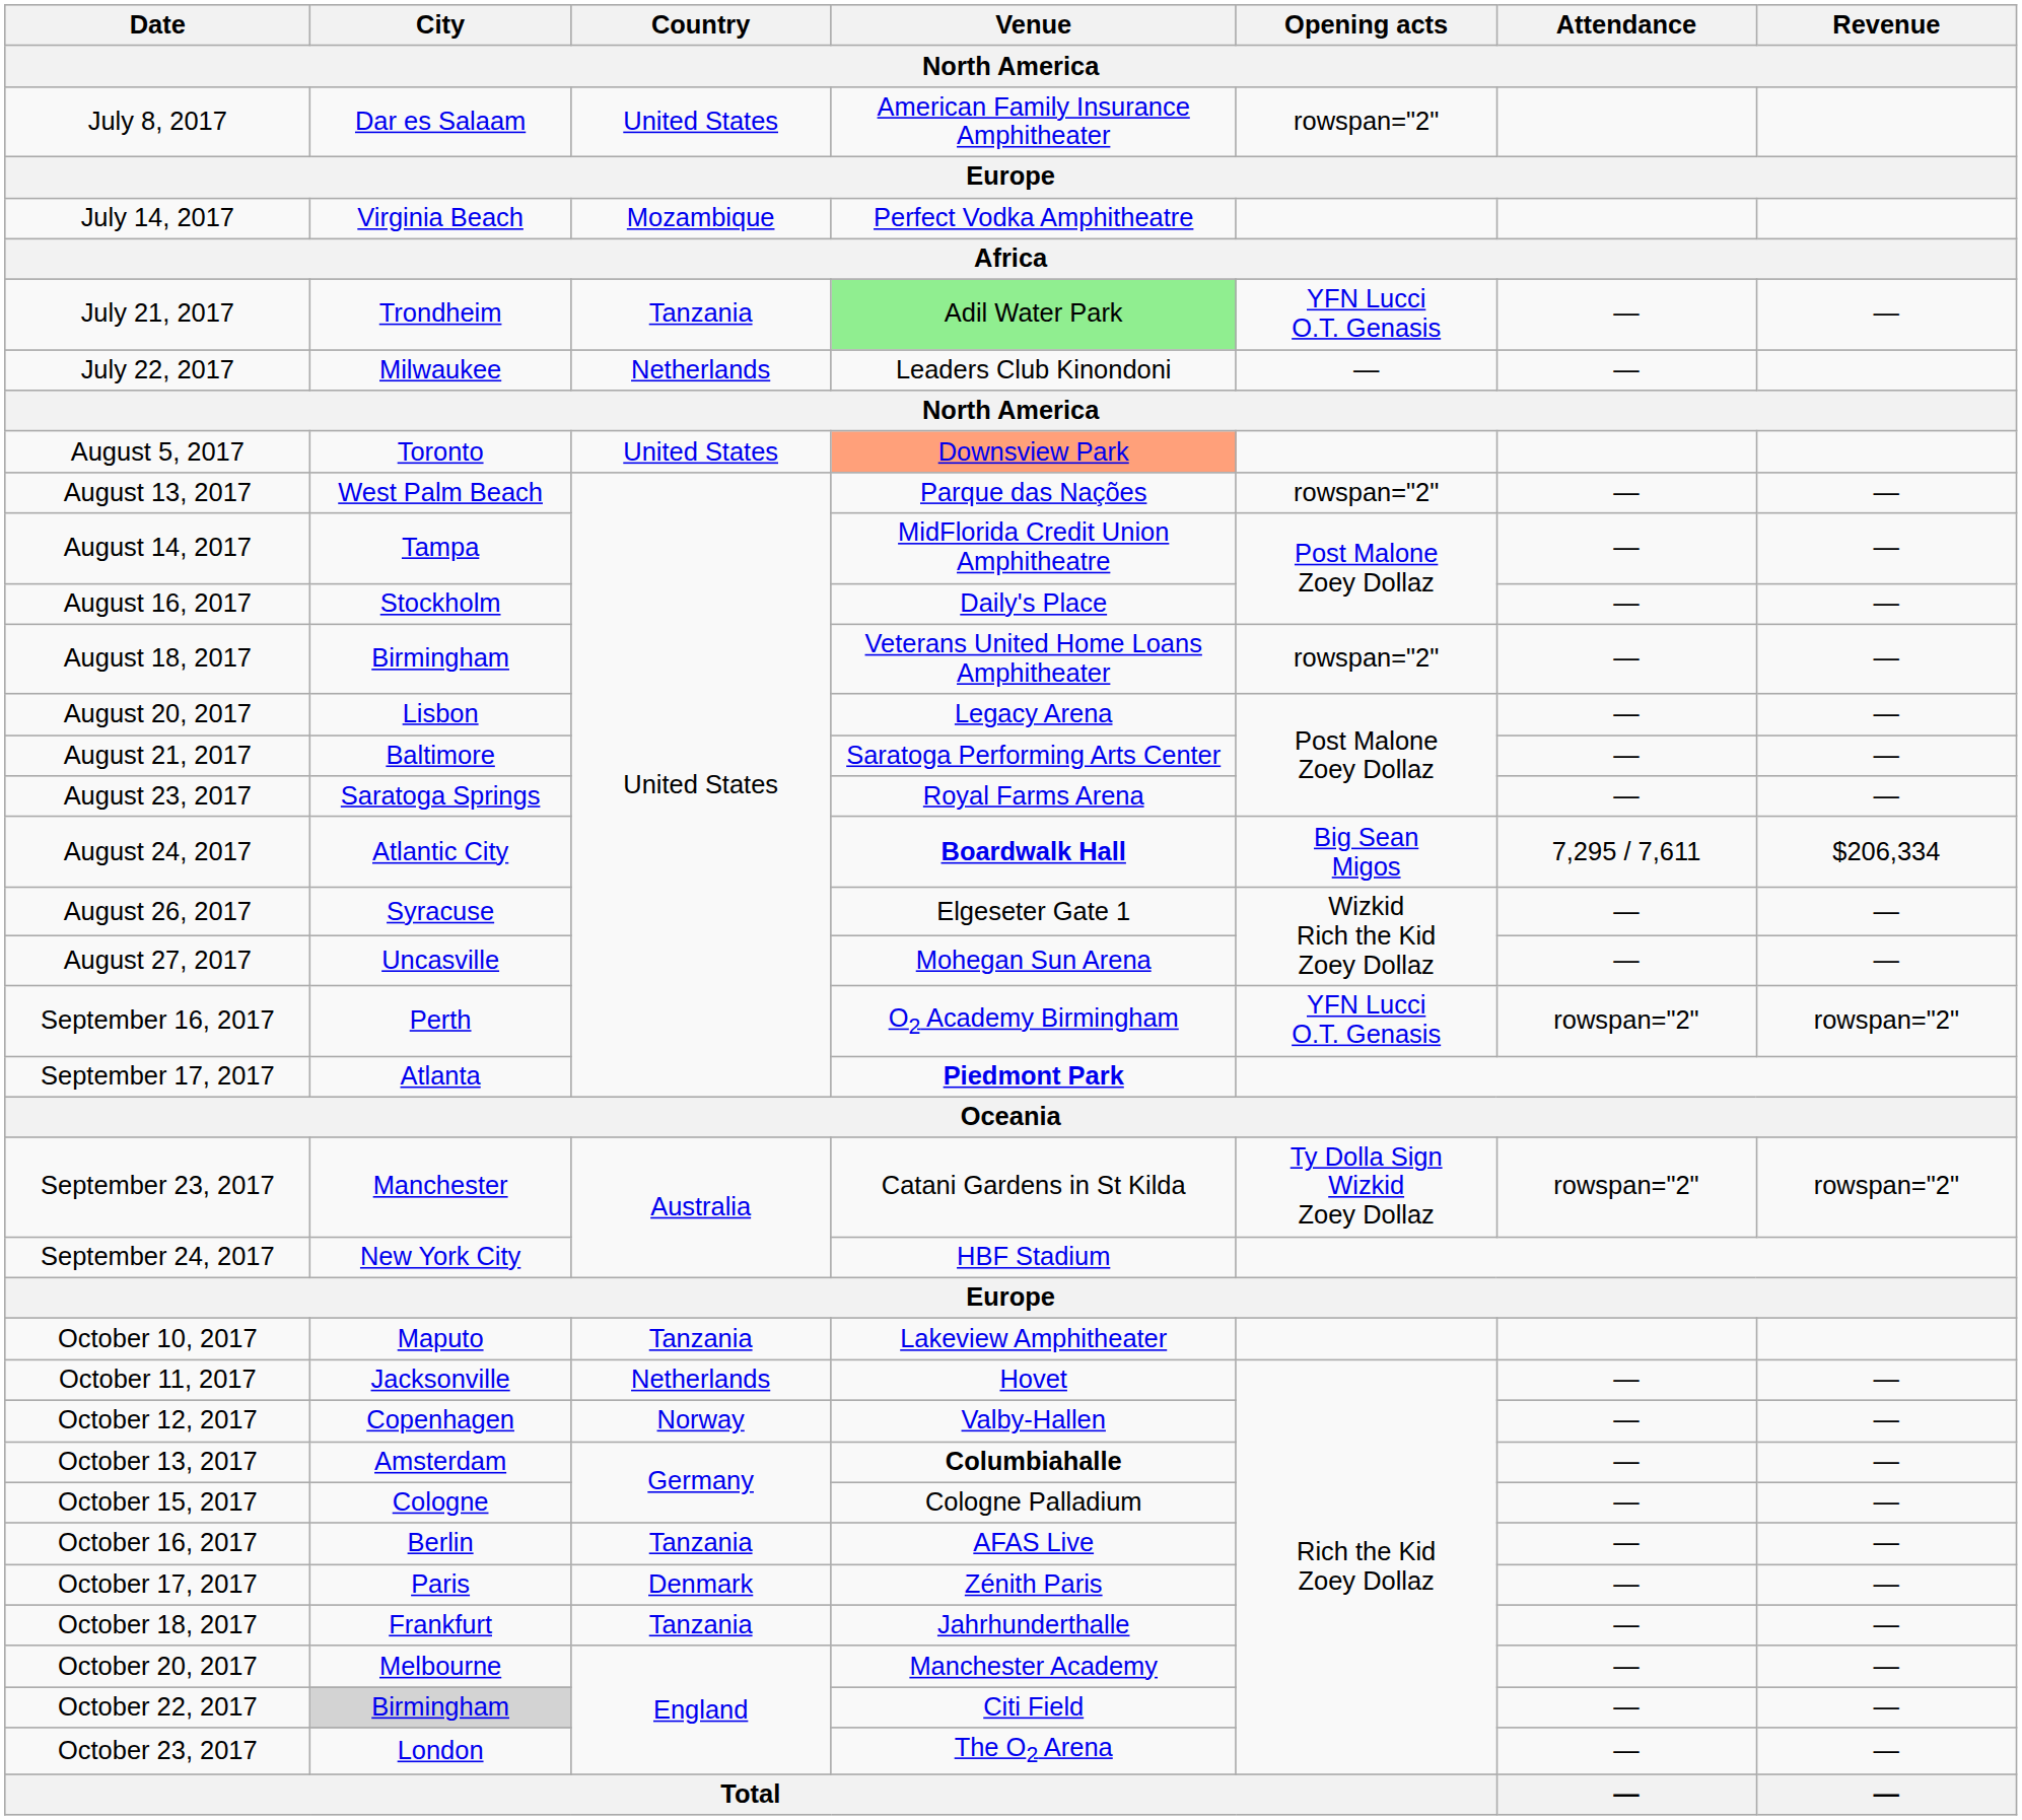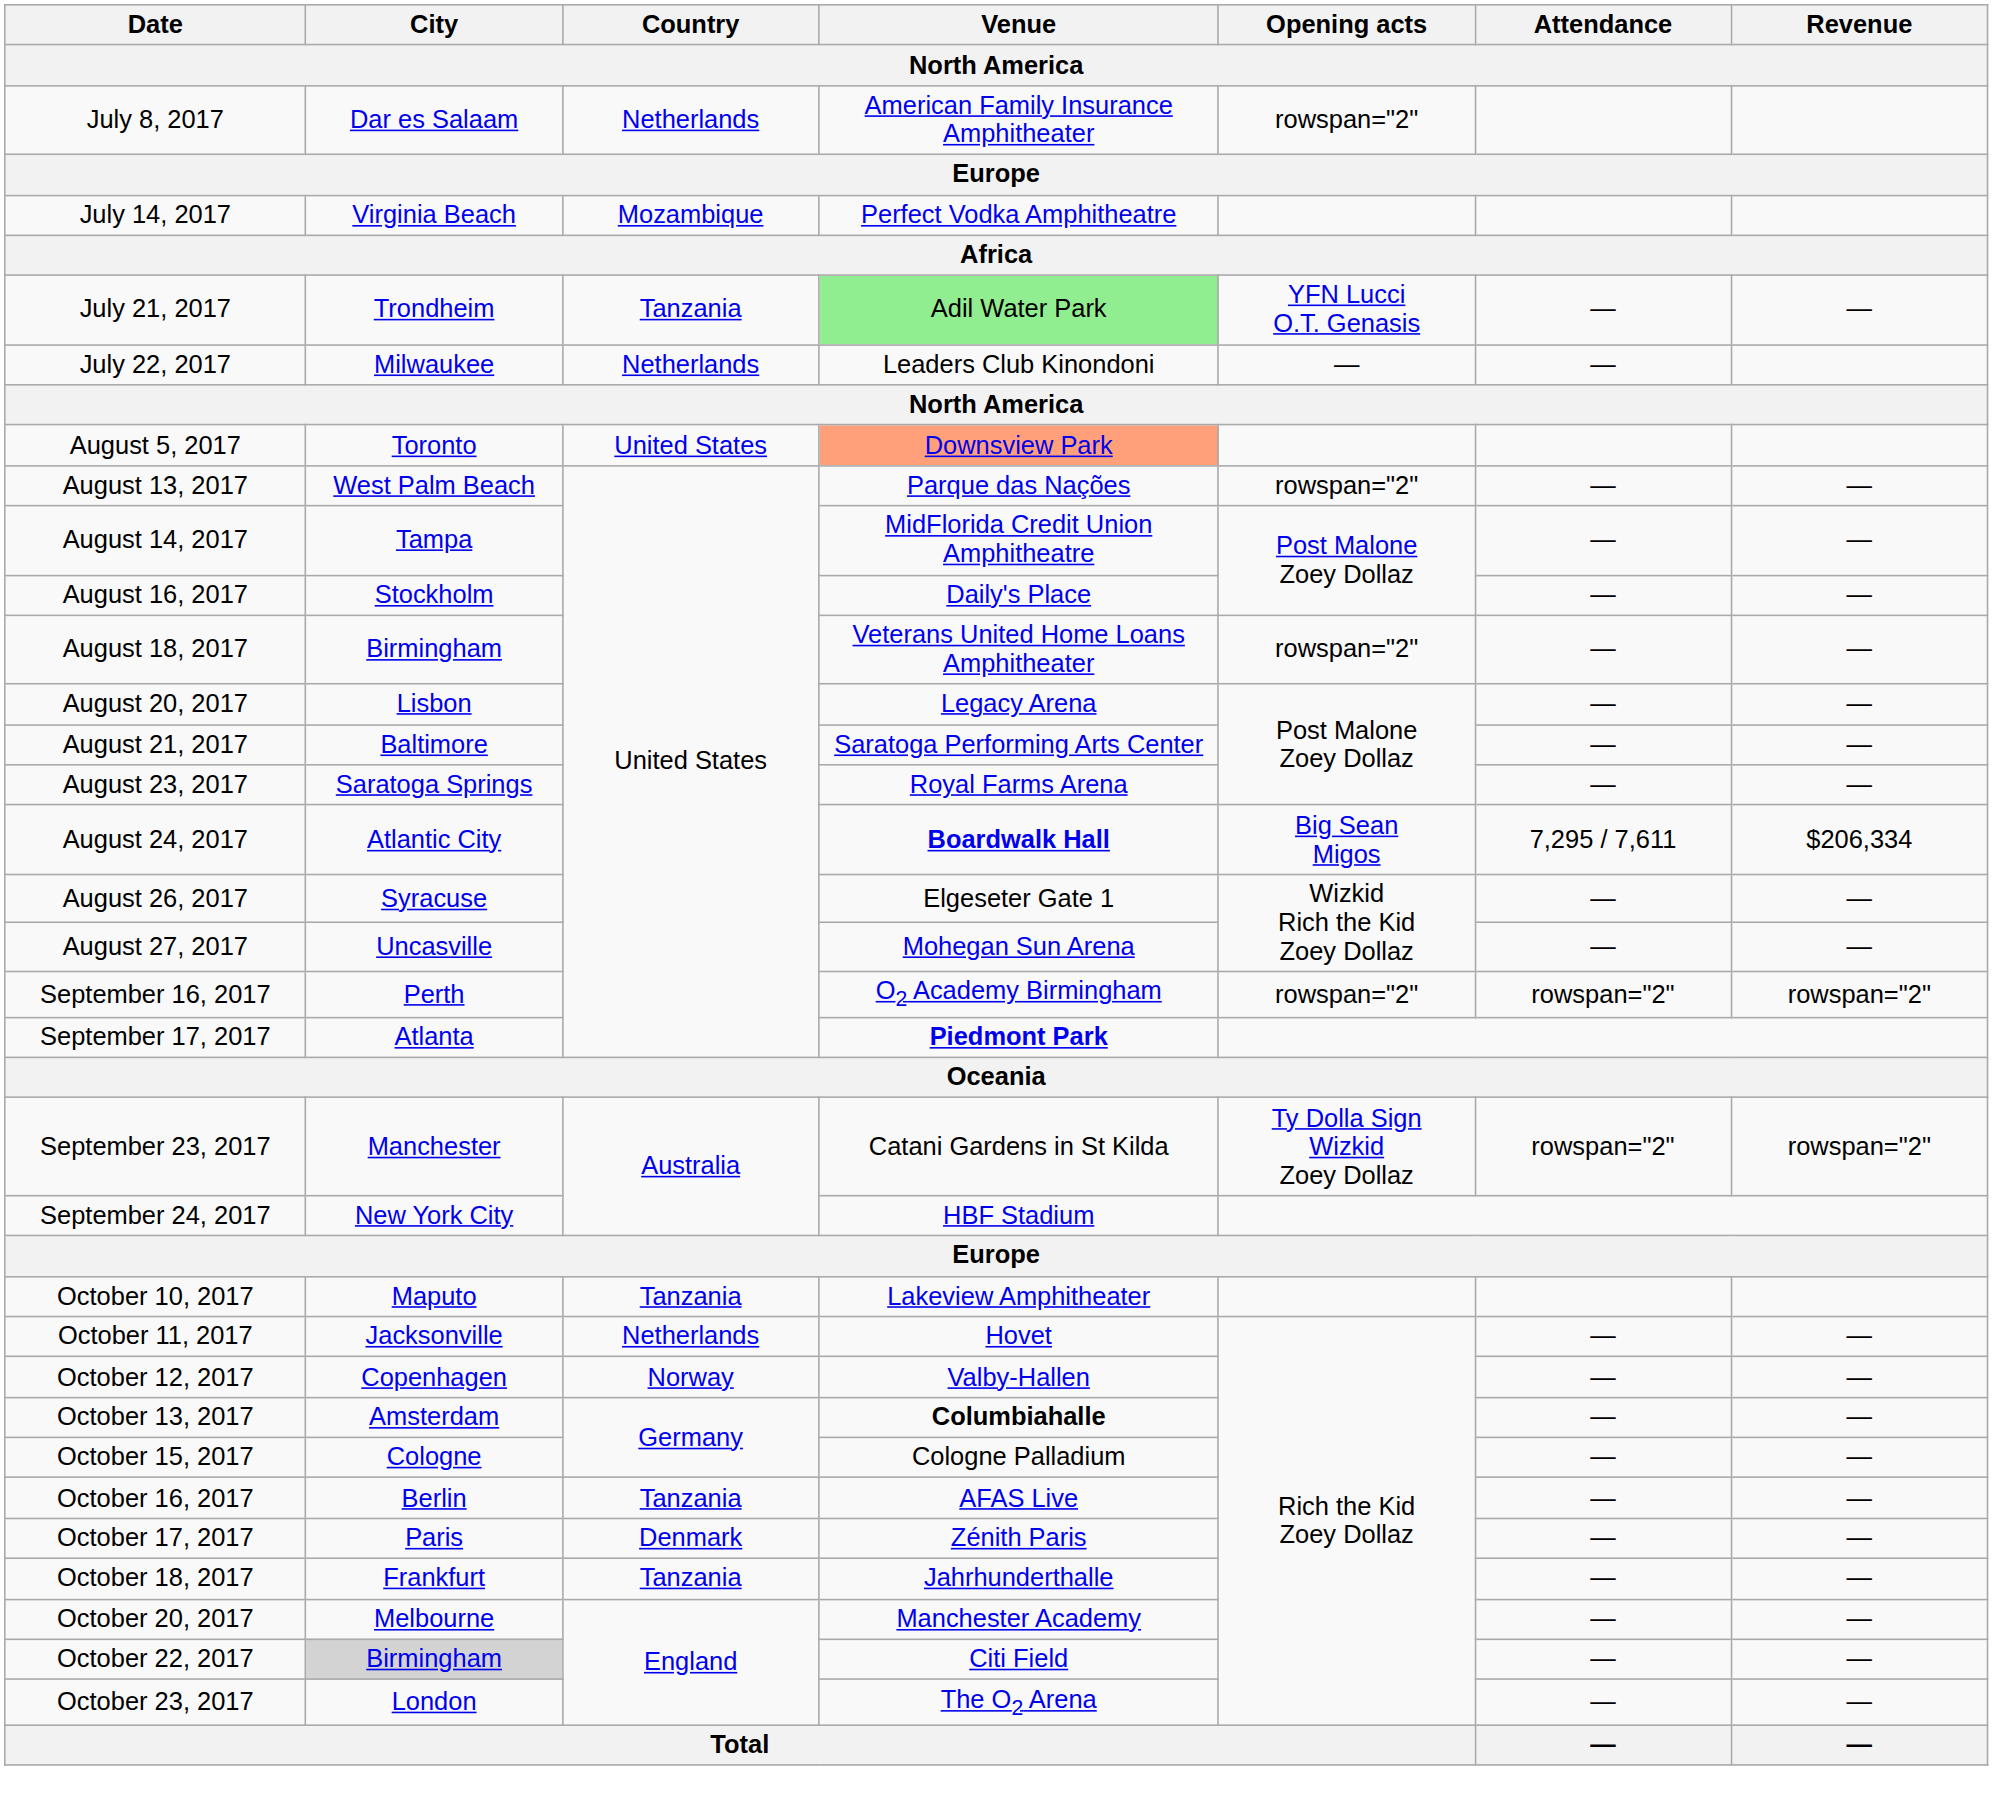July 8, 2017 | Country: United States -> Netherlands
September 16, 2017 | Opening acts: YFN Lucci O.T. Genasis -> rowspan="2"
